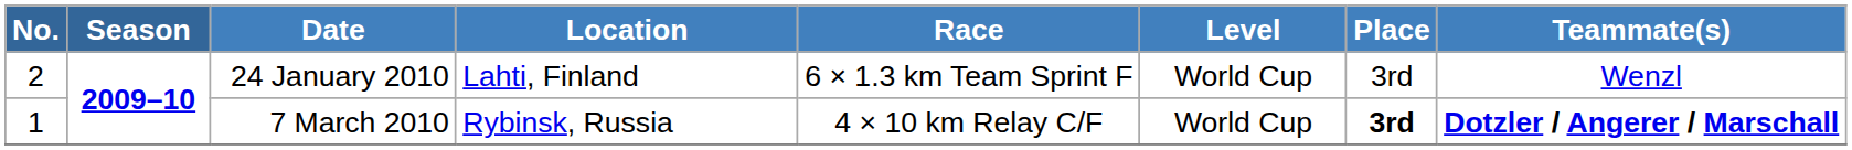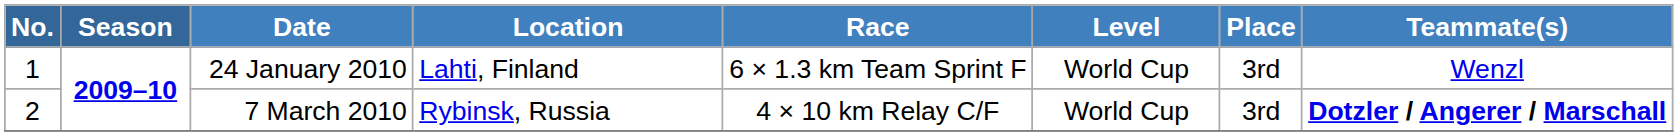24 January 2010 | No.: 2 -> 1
7 March 2010 | No.: 1 -> 2
7 March 2010 | Place: bold -> normal
